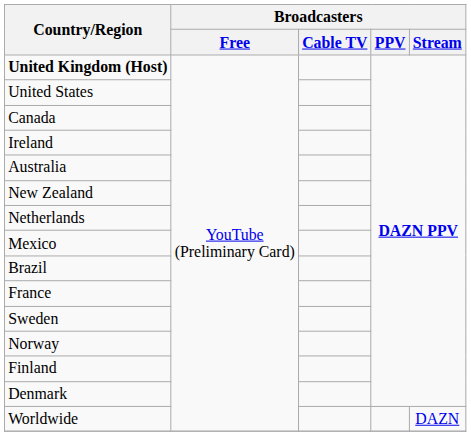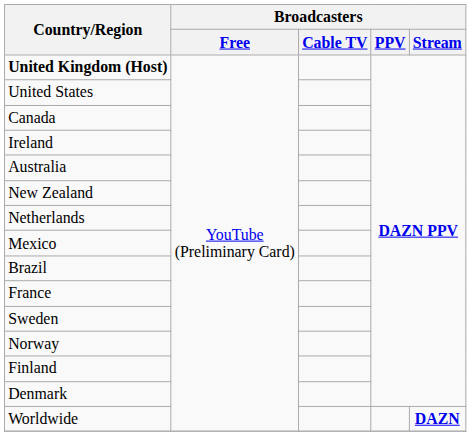Worldwide | Broadcasters / Stream: normal -> bold
